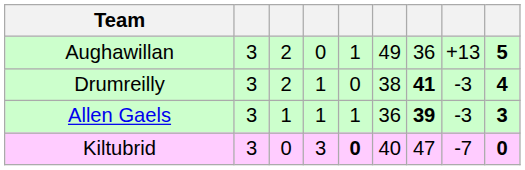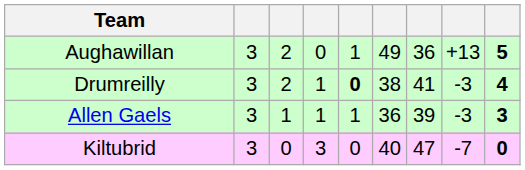Drumreilly | column 5: normal -> bold
Drumreilly | column 7: bold -> normal
Allen Gaels | column 7: bold -> normal
Kiltubrid | column 5: bold -> normal
